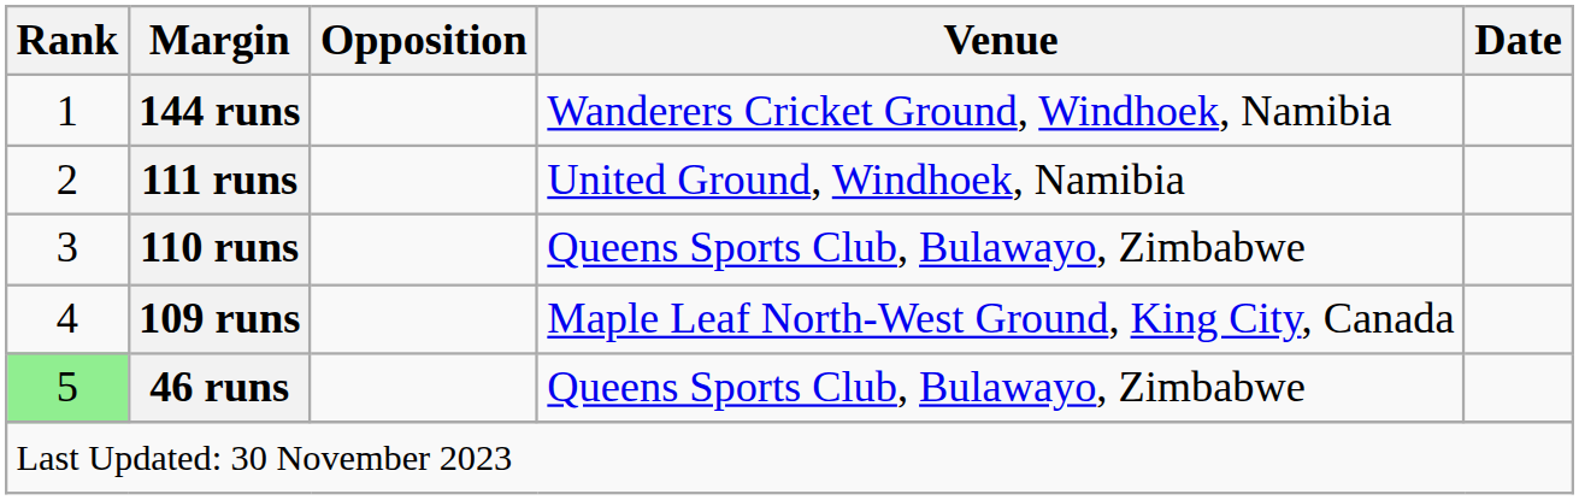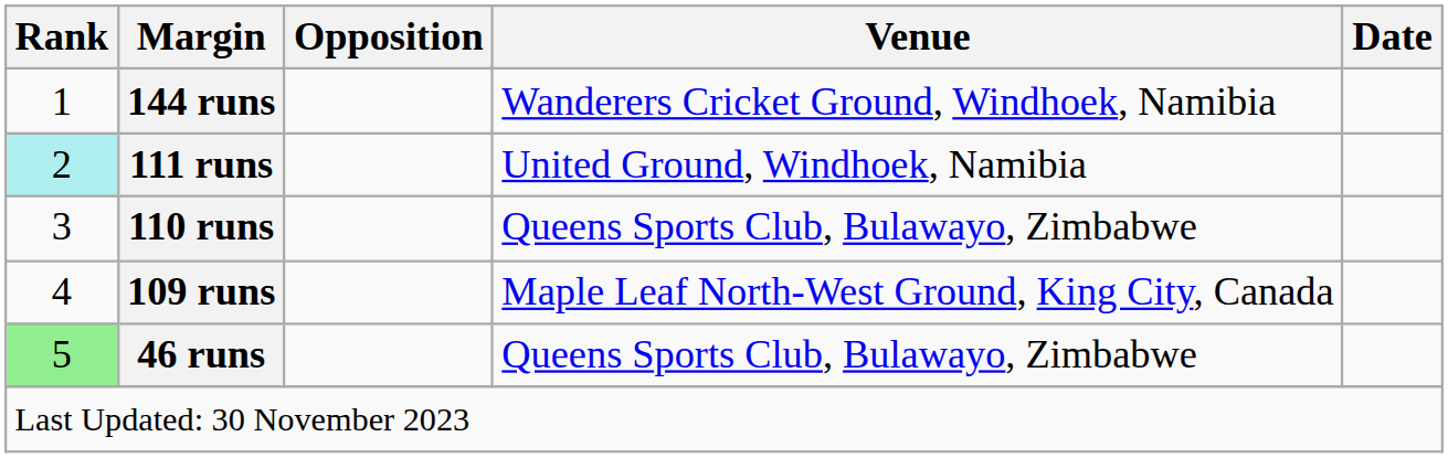111 runs | Rank: no background -> paleturquoise background
